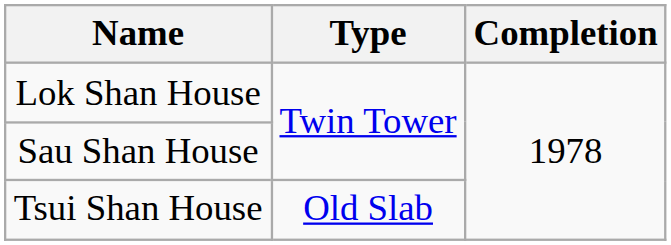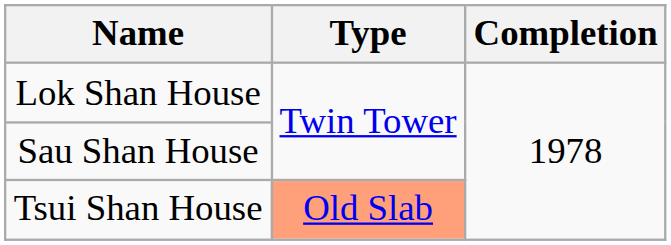Tsui Shan House | Type: no background -> lightsalmon background
